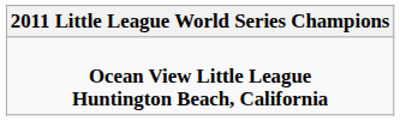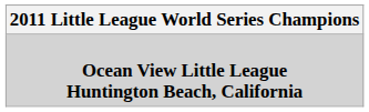row 2 | column 1: no background -> lightgrey background
